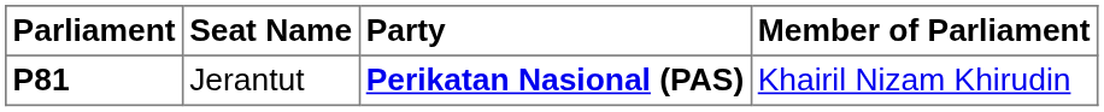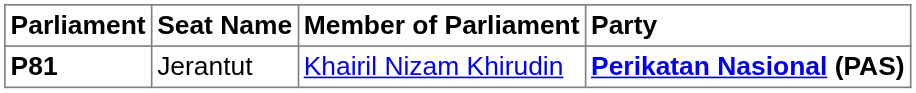columns swapped: Member of Parliament <-> Party
